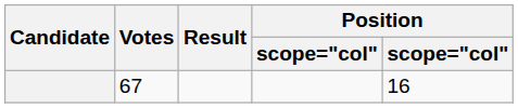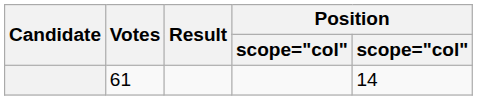row 3 | Votes: 67 -> 61
row 3 | column 5: 16 -> 14
